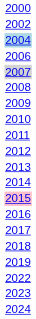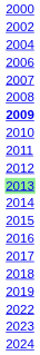2004 | column 1: lightblue background -> no background
2007 | column 1: lightgrey background -> no background
2009 | column 1: normal -> bold
2013 | column 1: no background -> lightgreen background
2015 | column 1: pink background -> no background
